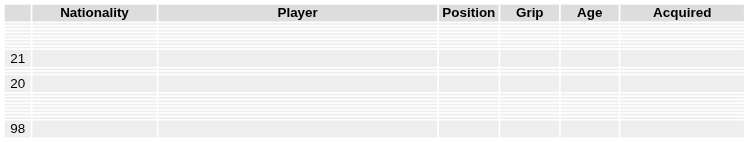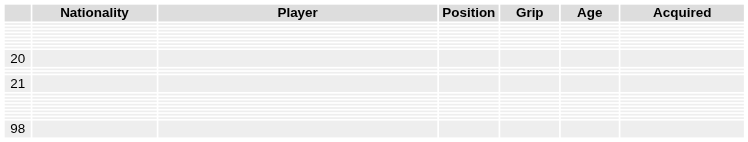rows swapped: 20 <-> 21
